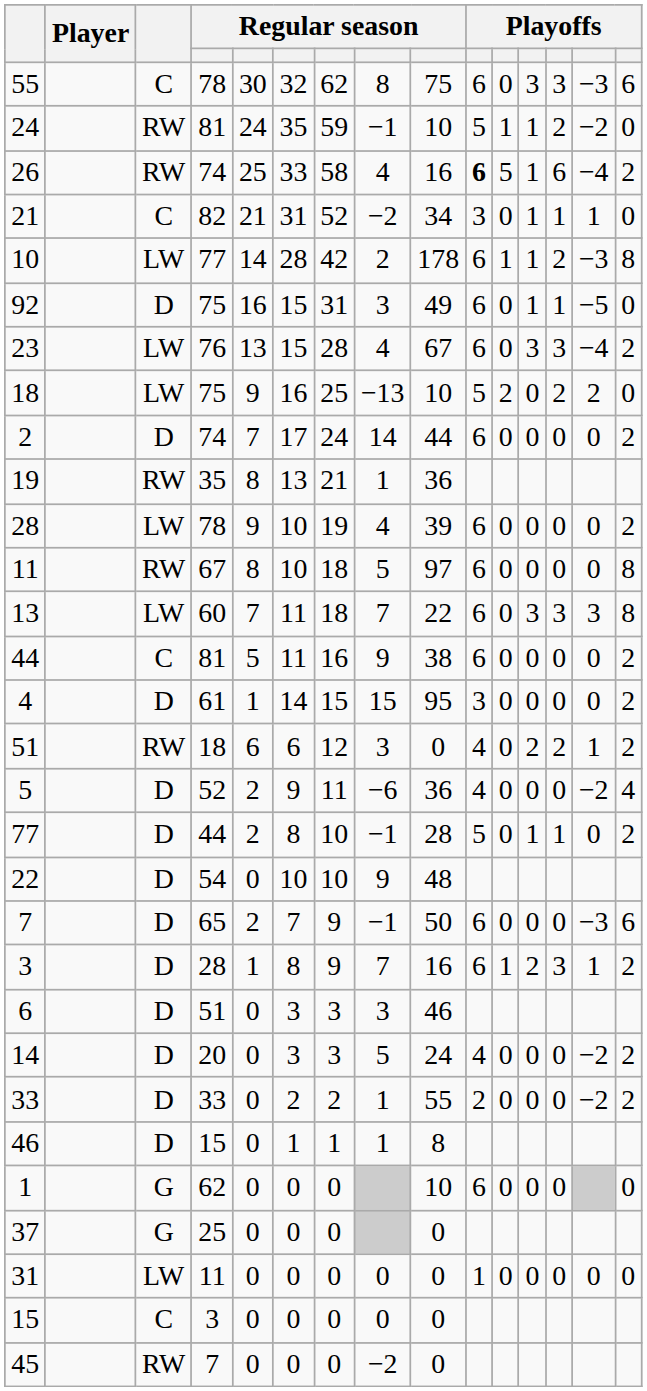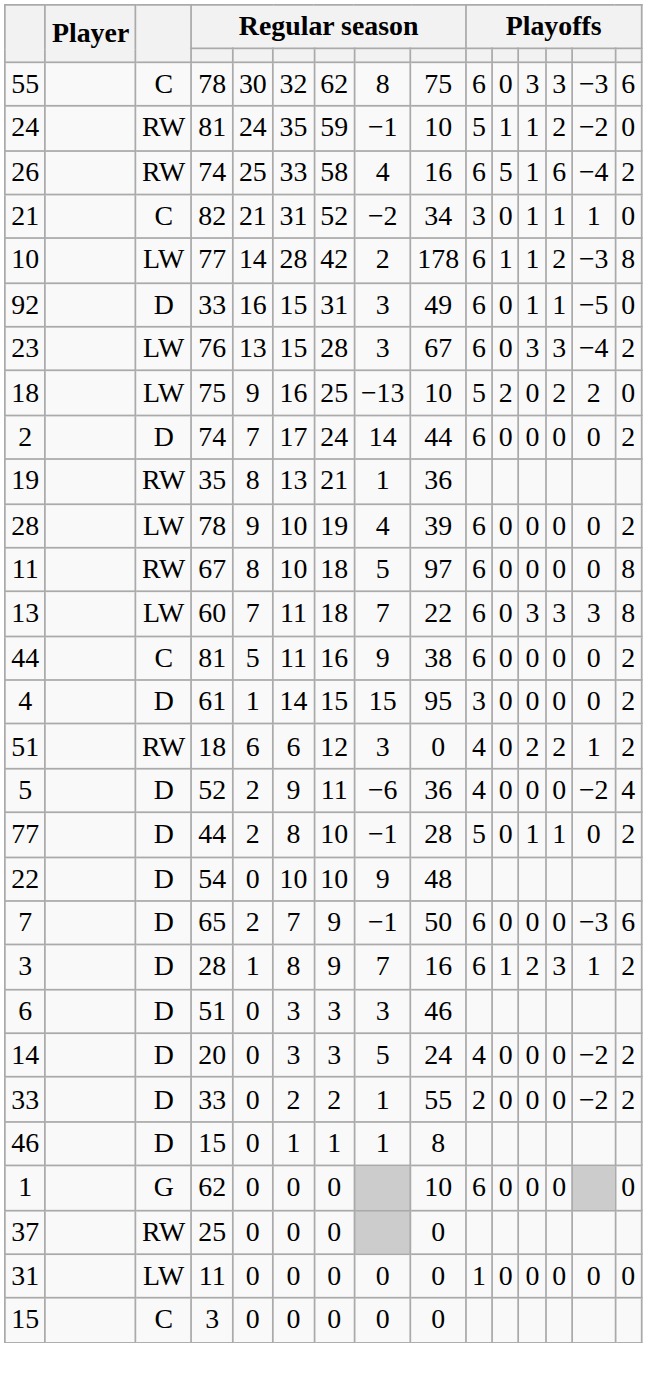26 | column 10: bold -> normal
92 | column 4: 75 -> 33
23 | column 8: 4 -> 3
37 | column 3: G -> RW
- row: 45 | RW | 7 | 0 | 0 | 0 | −2 | 0
